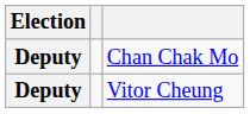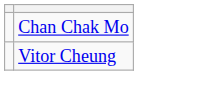- column: Election | Deputy | Deputy
